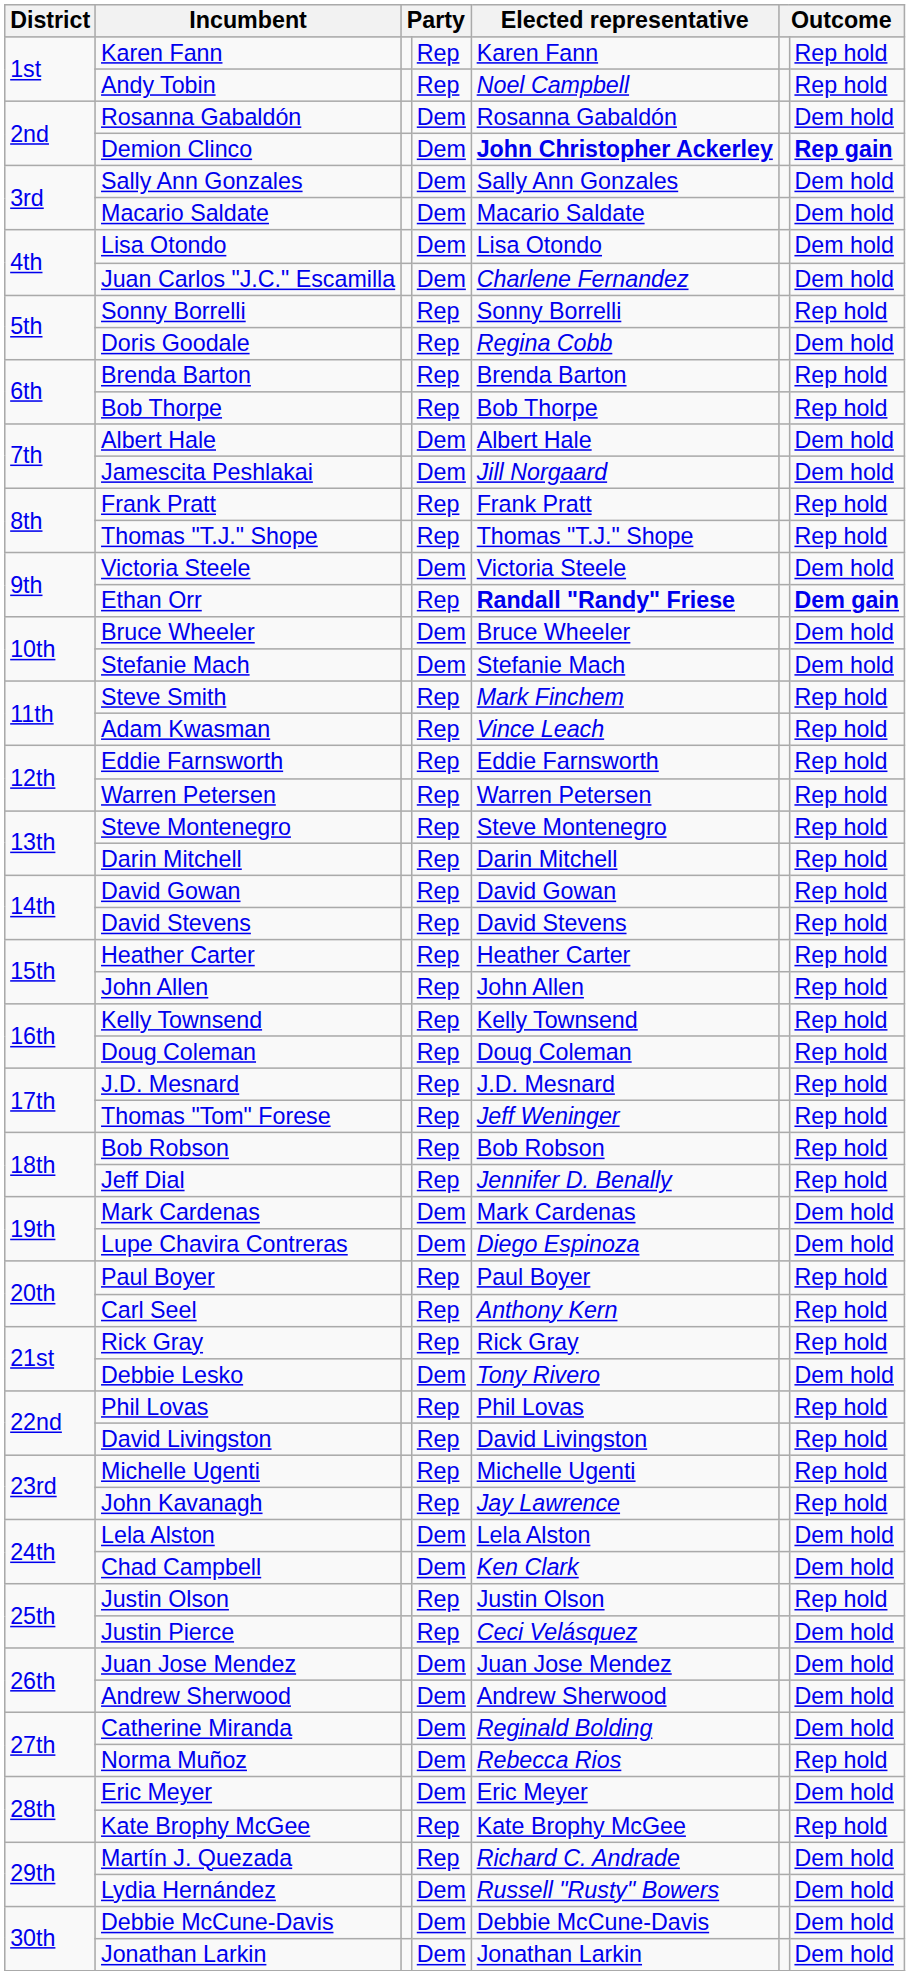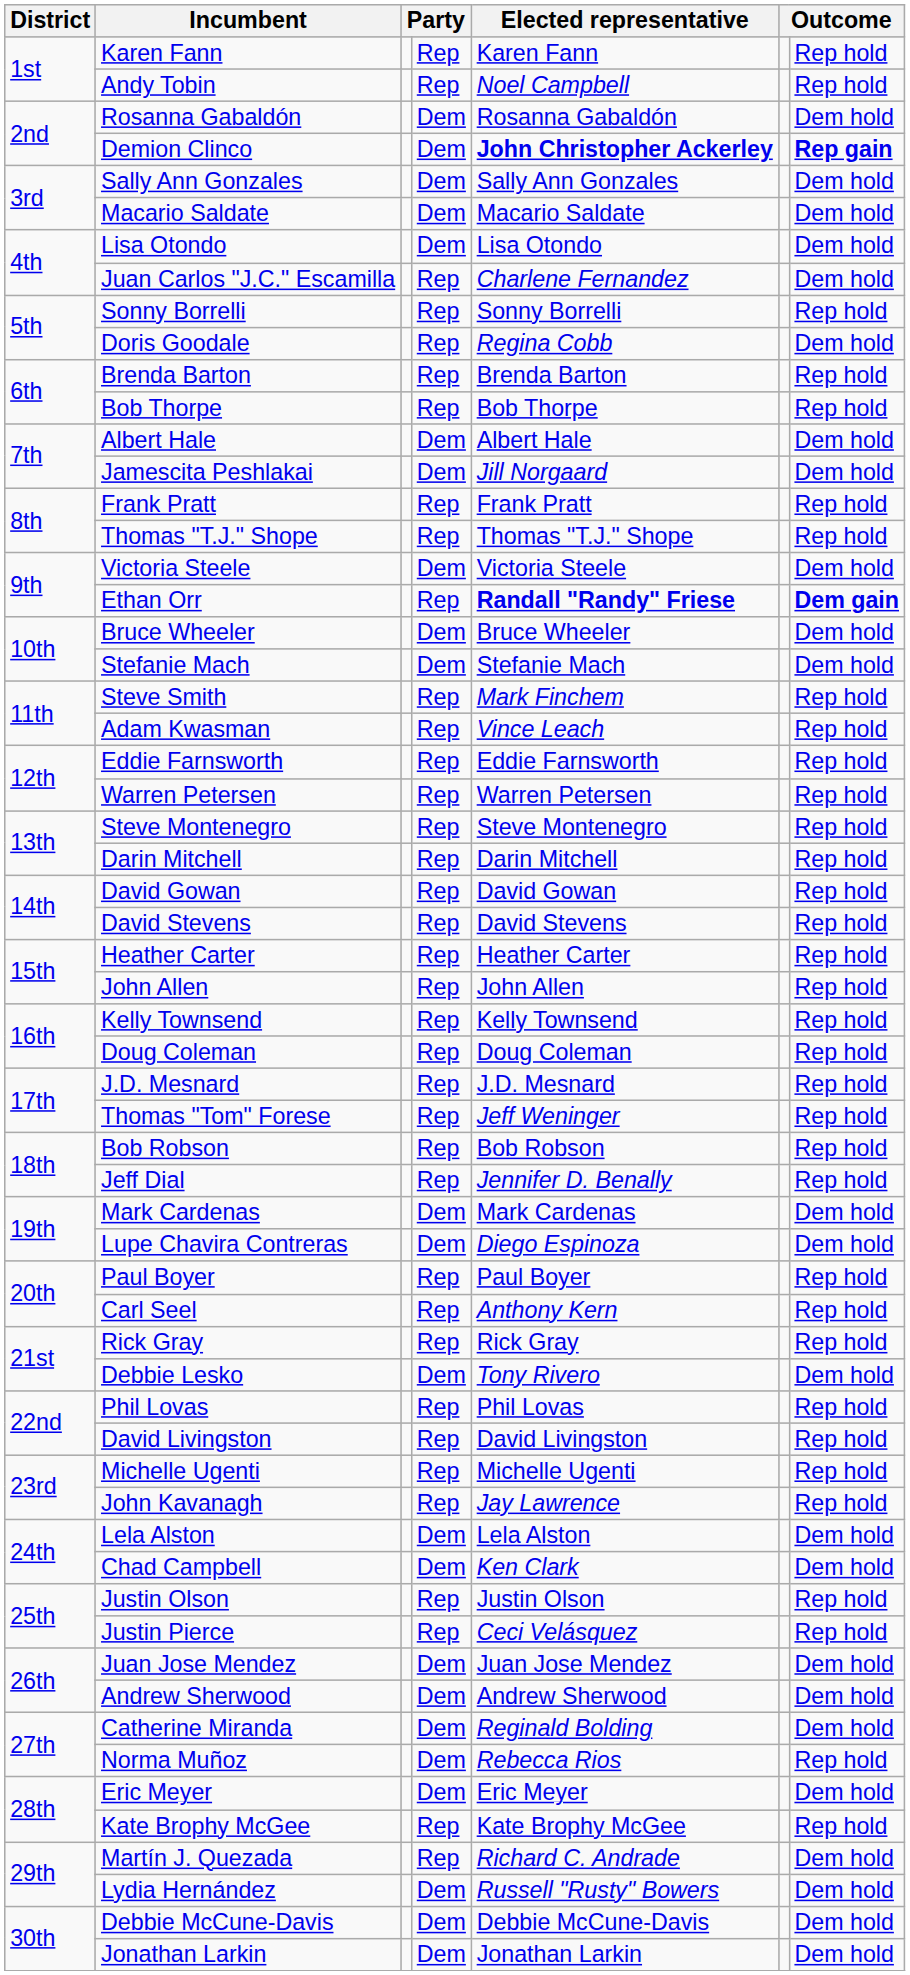Juan Carlos "J.C." Escamilla | column 4: Dem -> Rep
Justin Pierce | column 7: Dem hold -> Rep hold
